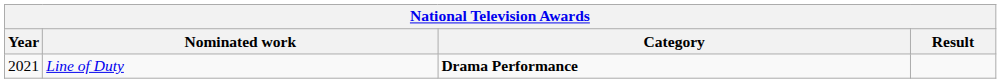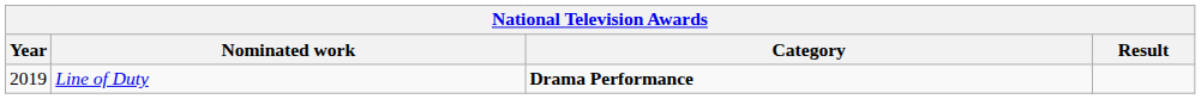Line of Duty | Year: 2021 -> 2019
